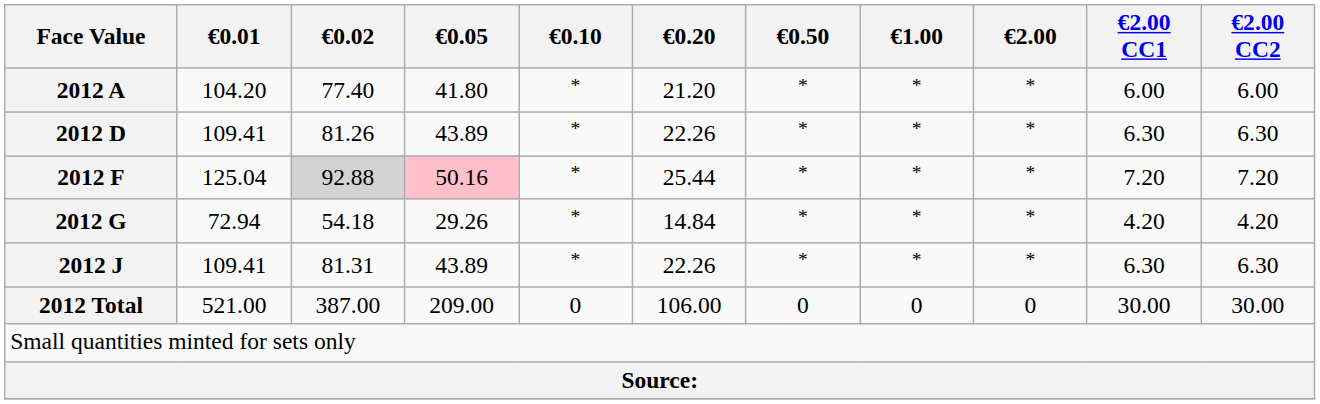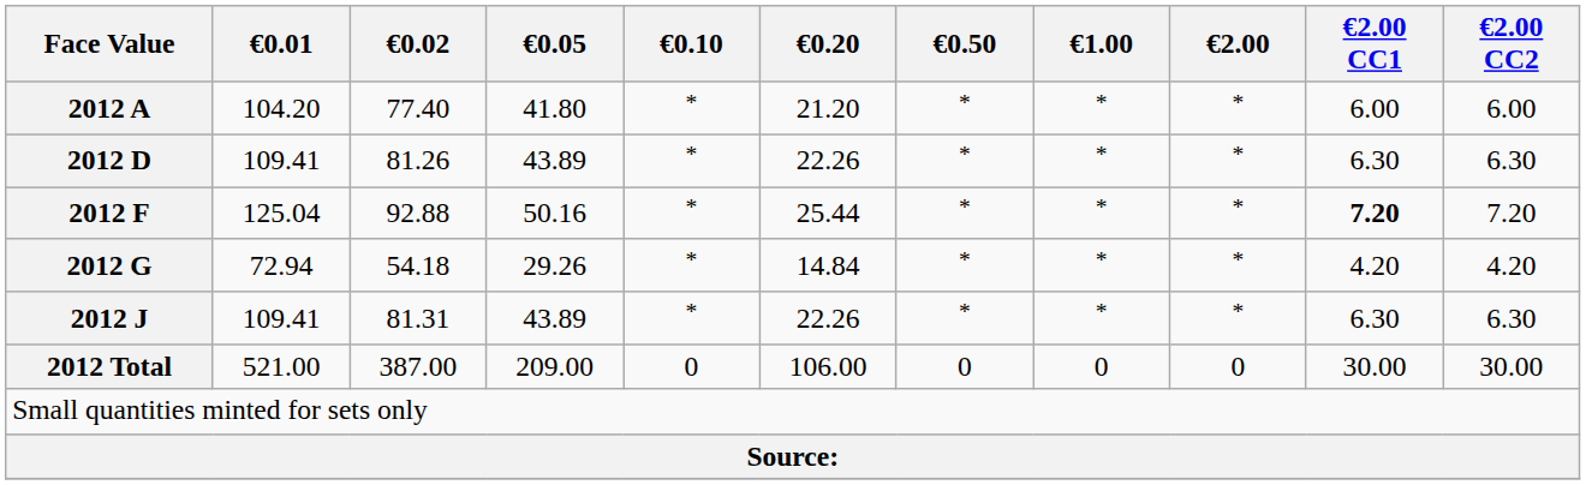2012 F | €0.02: lightgrey background -> no background
2012 F | €0.05: pink background -> no background
2012 F | €2.00 CC1: normal -> bold
